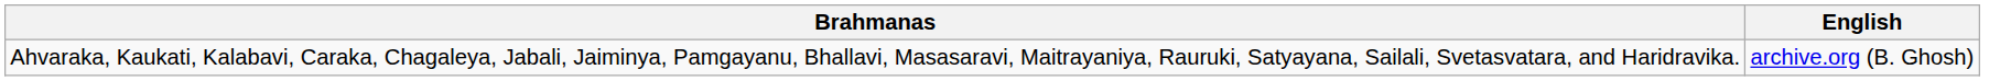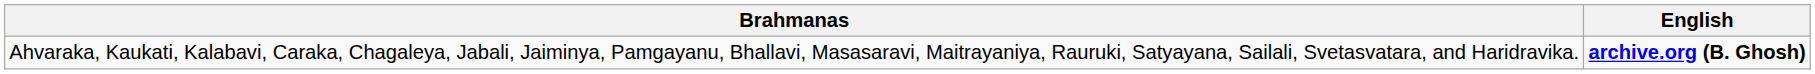row 2 | English: normal -> bold
